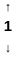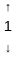row 2 | column 1: bold -> normal
